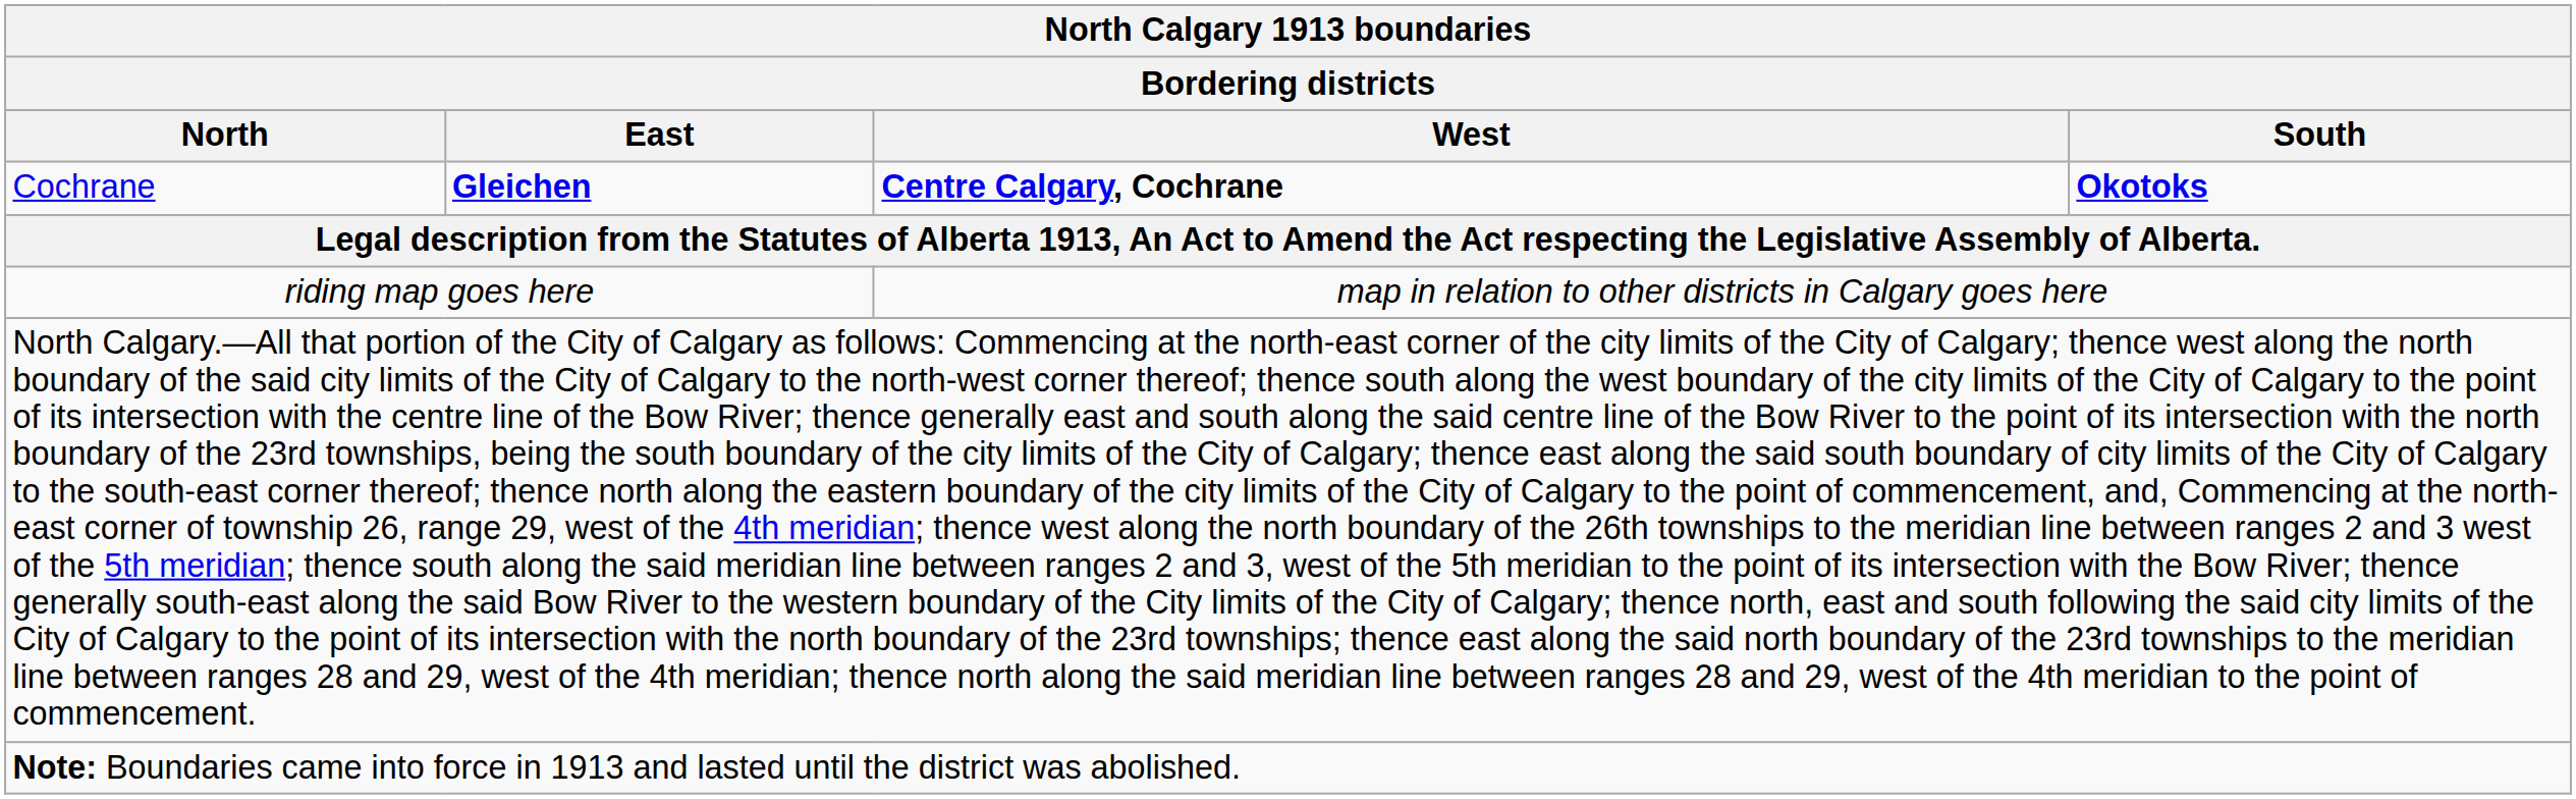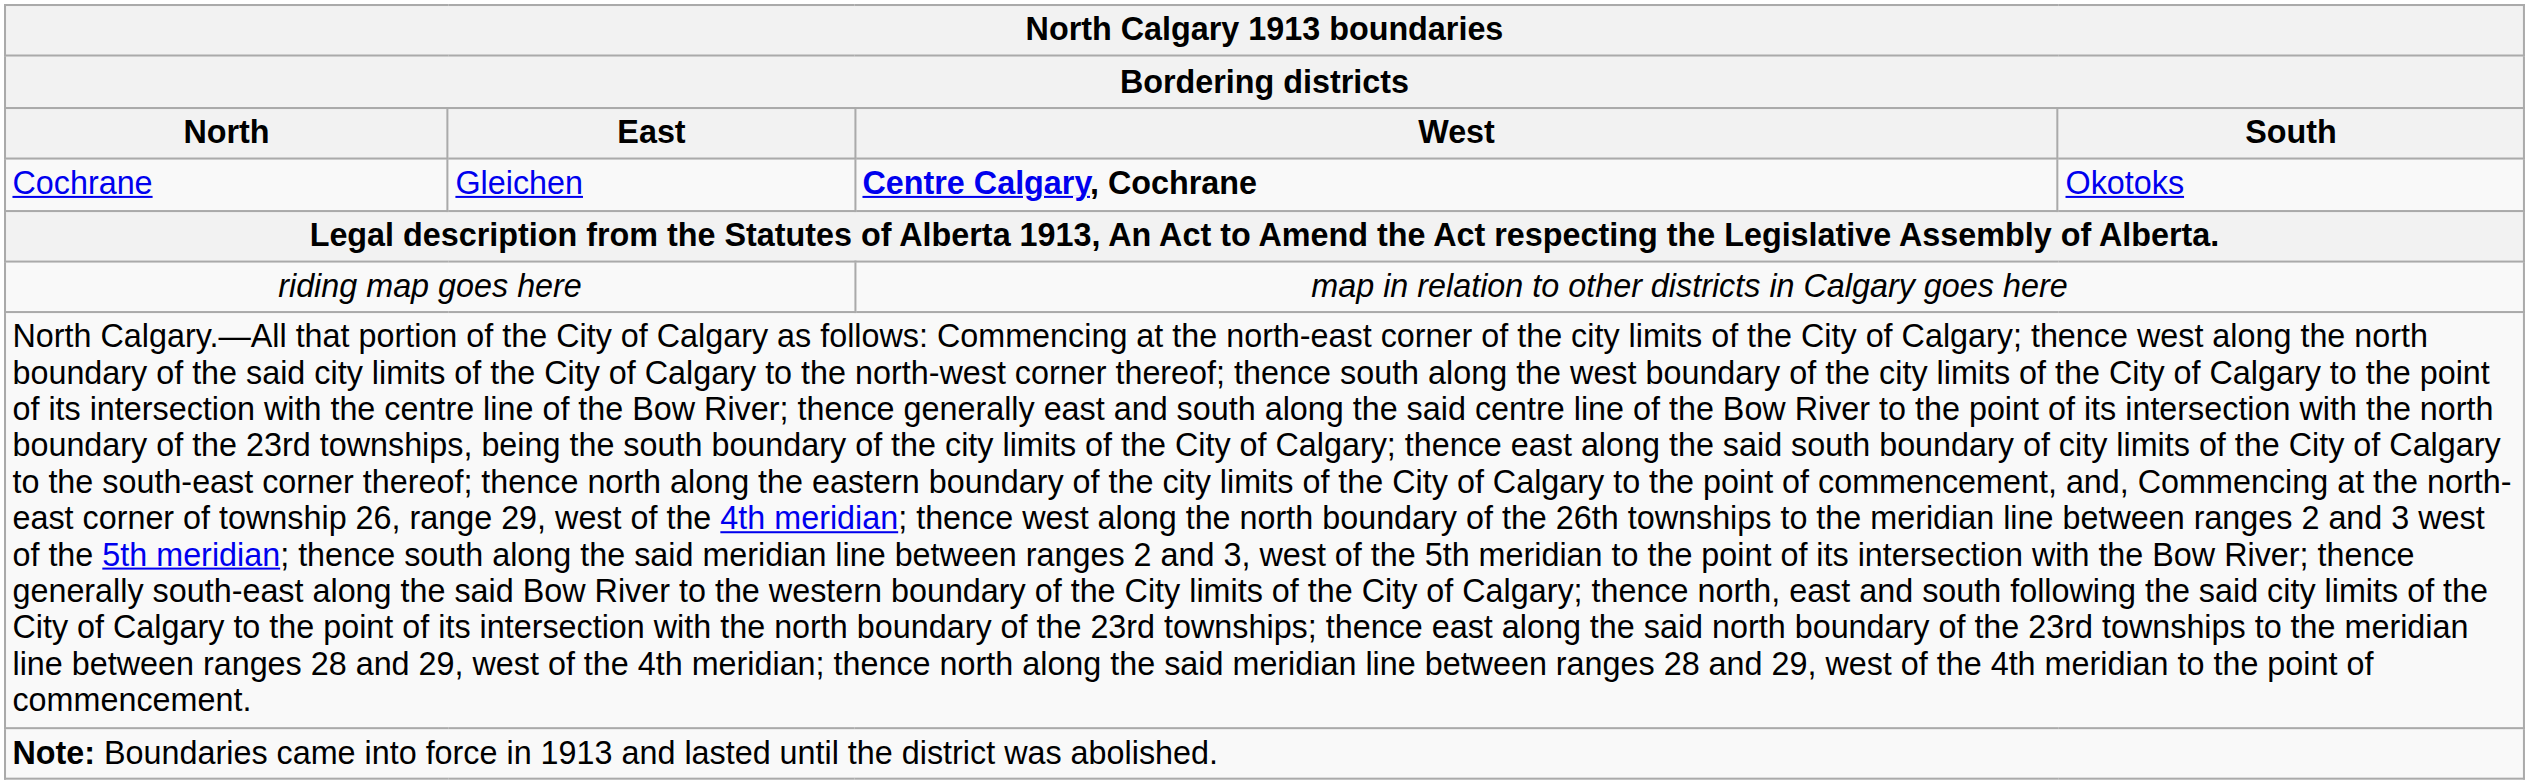Cochrane | East: bold -> normal
Cochrane | South: bold -> normal
